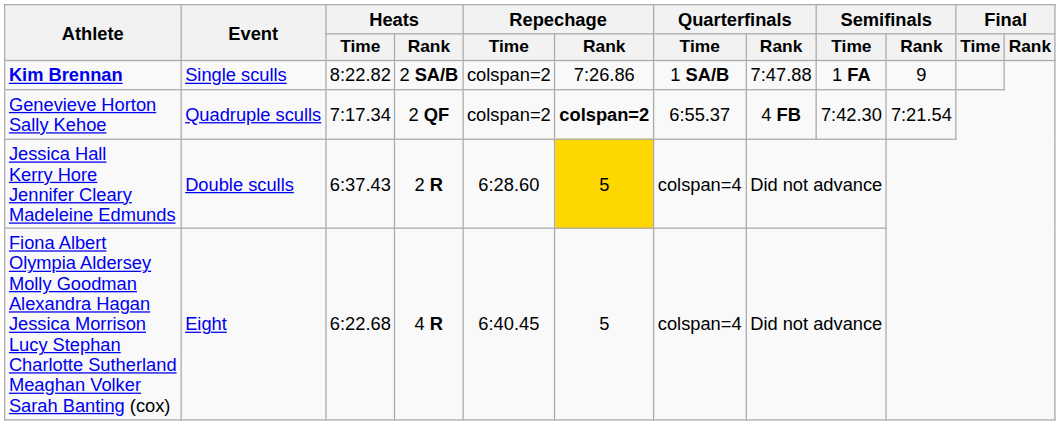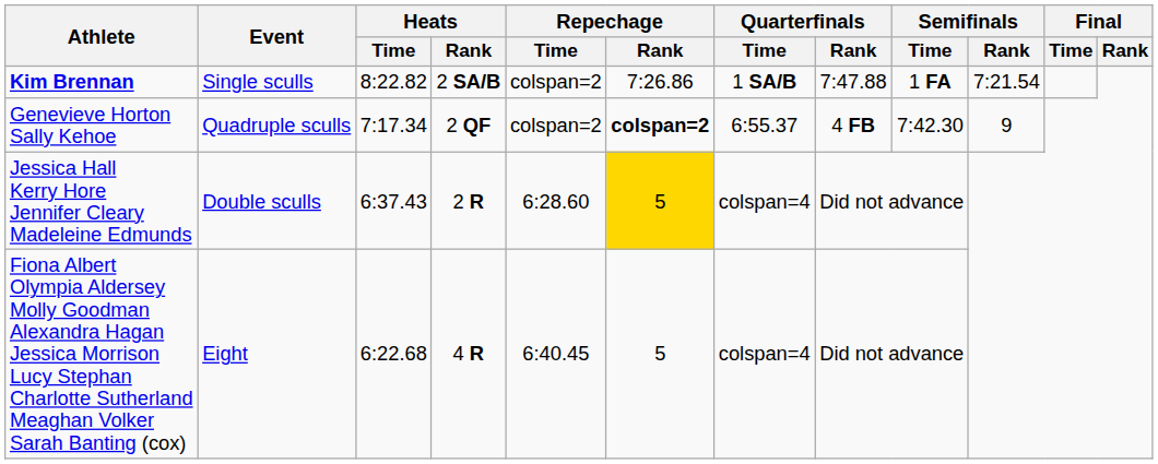Kim Brennan | Semifinals / Rank: 9 -> 7:21.54
Genevieve Horton Sally Kehoe | Semifinals / Rank: 7:21.54 -> 9
